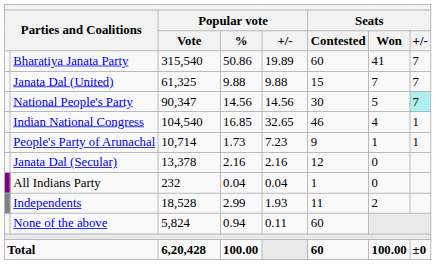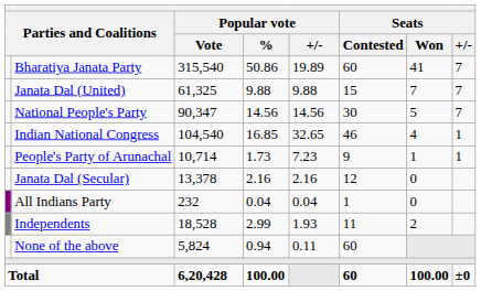National People's Party | Seats / +/-: paleturquoise background -> no background
